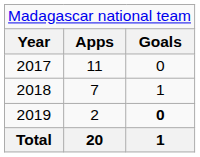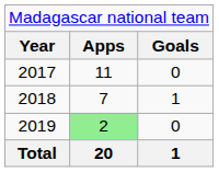2019 | column 2: no background -> lightgreen background
2019 | column 3: bold -> normal
